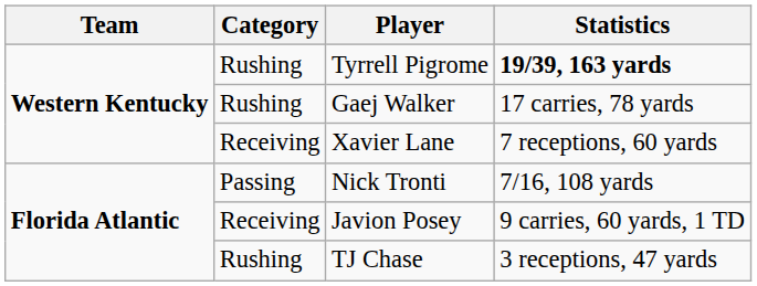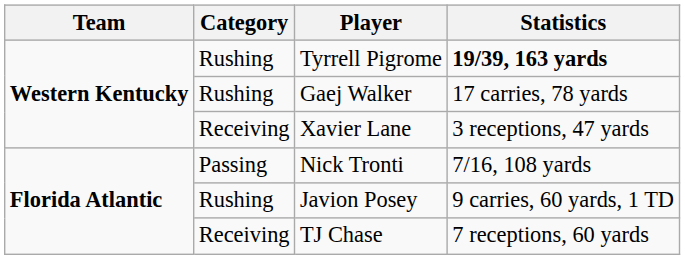Xavier Lane | Statistics: 7 receptions, 60 yards -> 3 receptions, 47 yards
Javion Posey | Category: Receiving -> Rushing
TJ Chase | Category: Rushing -> Receiving
TJ Chase | Statistics: 3 receptions, 47 yards -> 7 receptions, 60 yards
